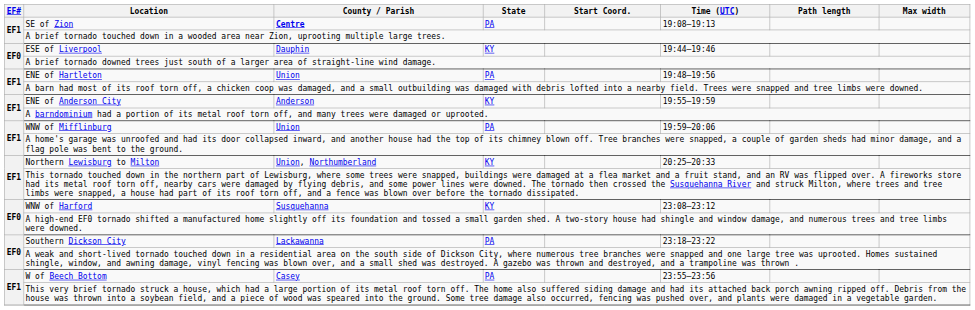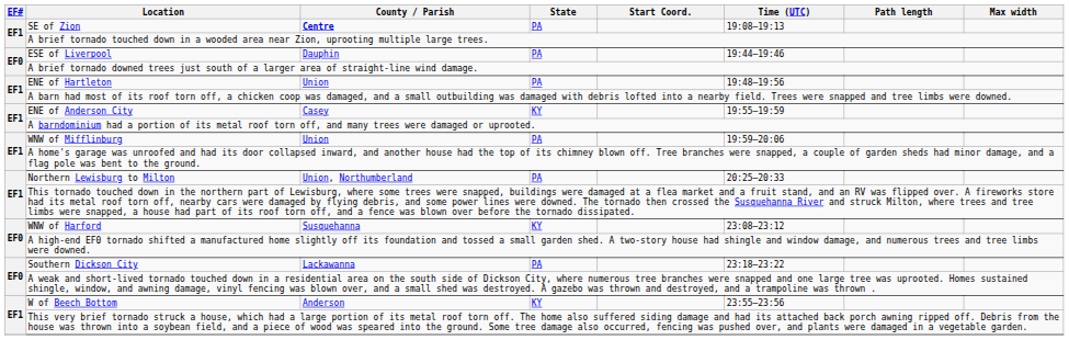ESE of Liverpool | State: KY -> PA
ENE of Anderson City | County / Parish: Anderson -> Casey
Northern Lewisburg to Milton | State: KY -> PA
W of Beech Bottom | County / Parish: Casey -> Anderson
W of Beech Bottom | State: PA -> KY
